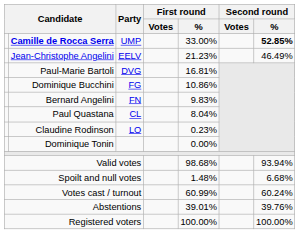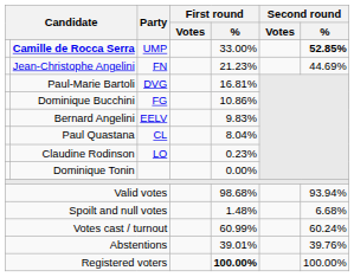Jean-Christophe Angelini | Party: EELV -> FN
Jean-Christophe Angelini | Second round / %: 46.49% -> 44.69%
Bernard Angelini | Party: FN -> EELV
Registered voters | First round / %: normal -> bold
